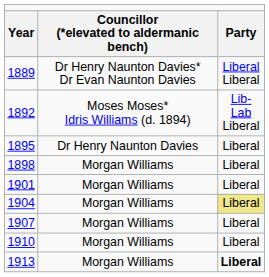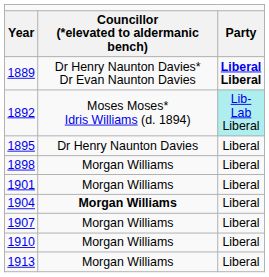1889 | column 3: normal -> bold
1892 | column 3: no background -> paleturquoise background
1904 | column 2: normal -> bold
1904 | column 3: khaki background -> no background
1913 | column 3: bold -> normal
